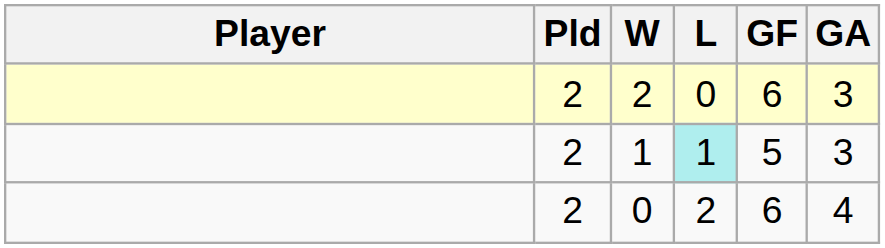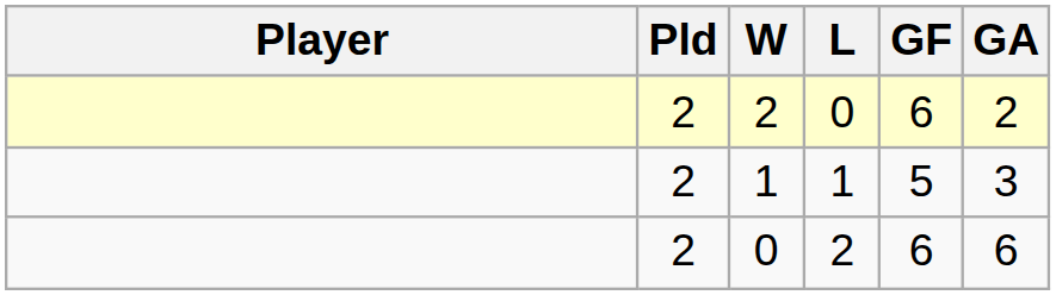row 2 | GA: 3 -> 2
row 3 | L: paleturquoise background -> no background
row 4 | GA: 4 -> 6
